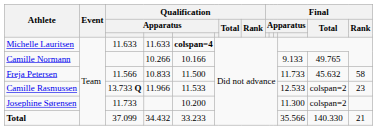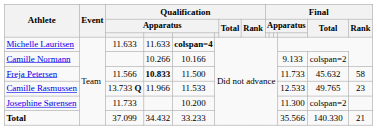Camille Normann | Final / Total: 49.765 -> colspan=2
Freja Petersen | column 4: normal -> bold
Camille Rasmussen | Final / Total: colspan=2 -> 49.765
